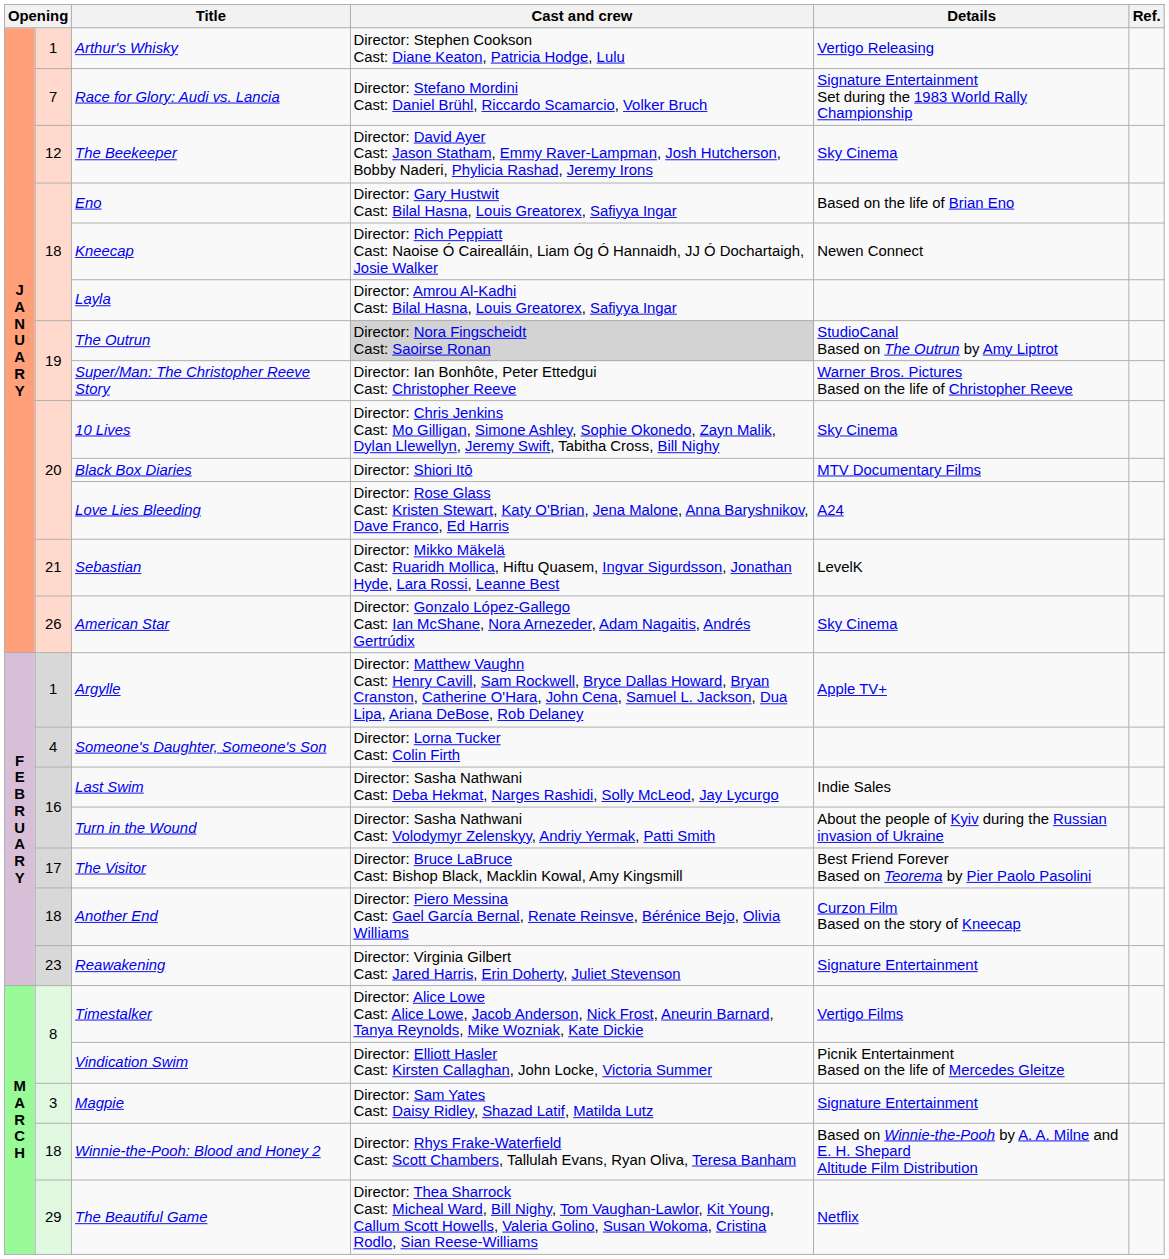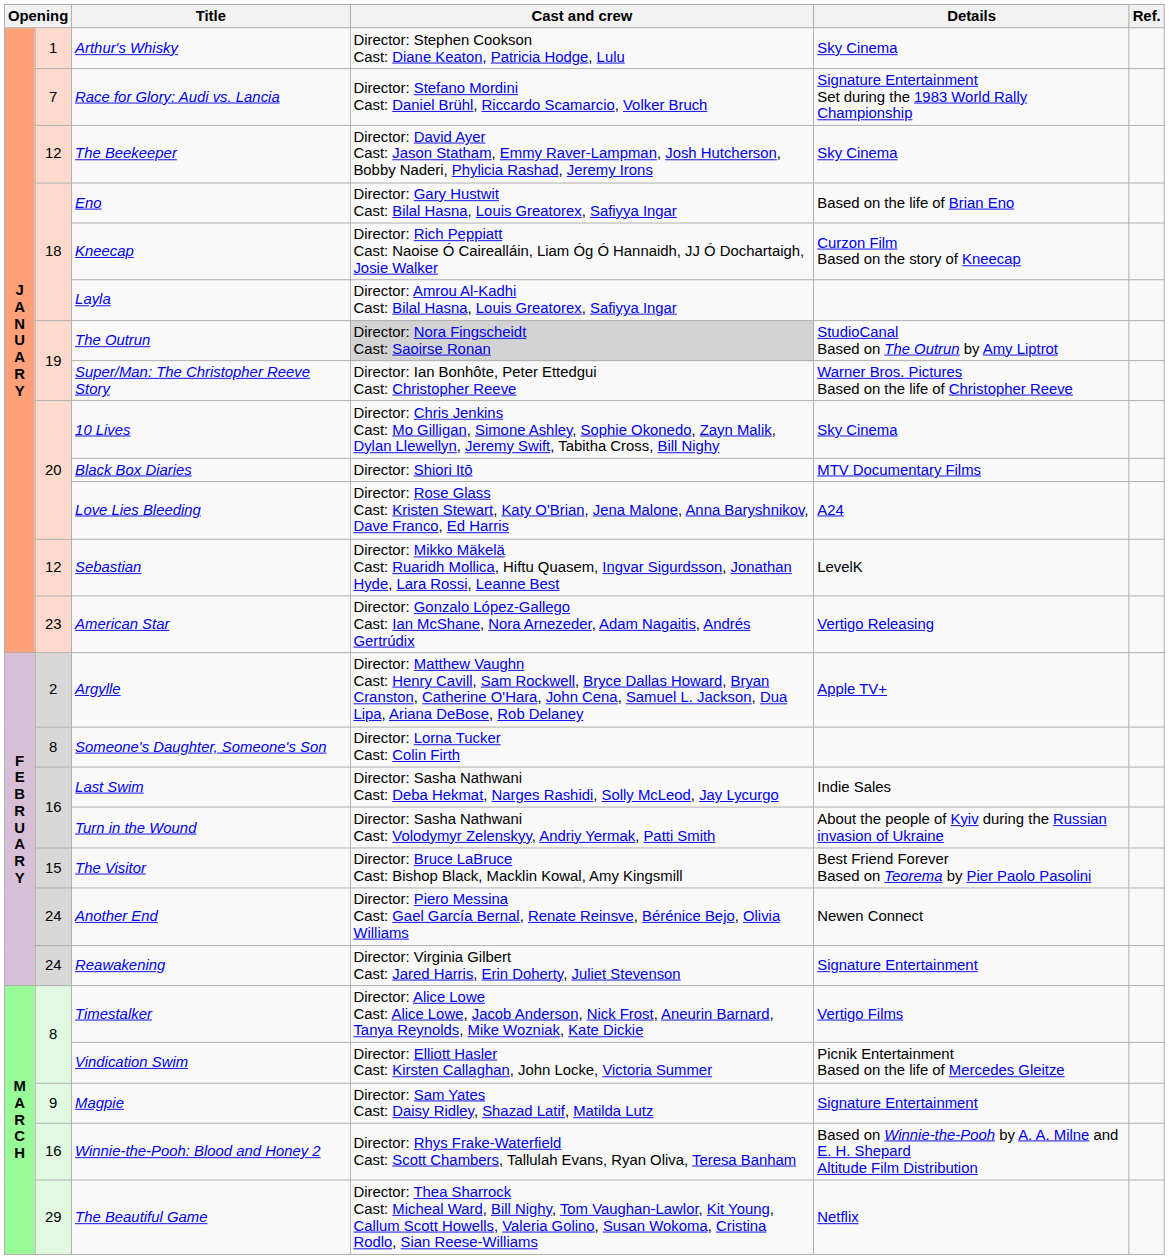Arthur's Whisky | Details: Vertigo Releasing -> Sky Cinema
Kneecap | Details: Newen Connect -> Curzon Film Based on the story of Kneecap
Sebastian | column 2: 21 -> 12
American Star | column 2: 26 -> 23
American Star | Details: Sky Cinema -> Vertigo Releasing
Argylle | column 2: 1 -> 2
Someone's Daughter, Someone's Son | column 2: 4 -> 8
The Visitor | column 2: 17 -> 15
Another End | column 2: 18 -> 24
Another End | Details: Curzon Film Based on the story of Kneecap -> Newen Connect
Reawakening | column 2: 23 -> 24
Magpie | column 2: 3 -> 9
Winnie-the-Pooh: Blood and Honey 2 | column 2: 18 -> 16
